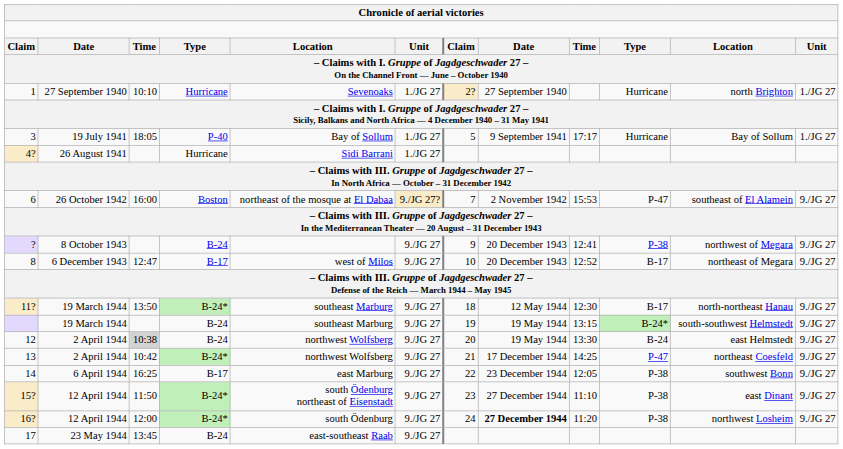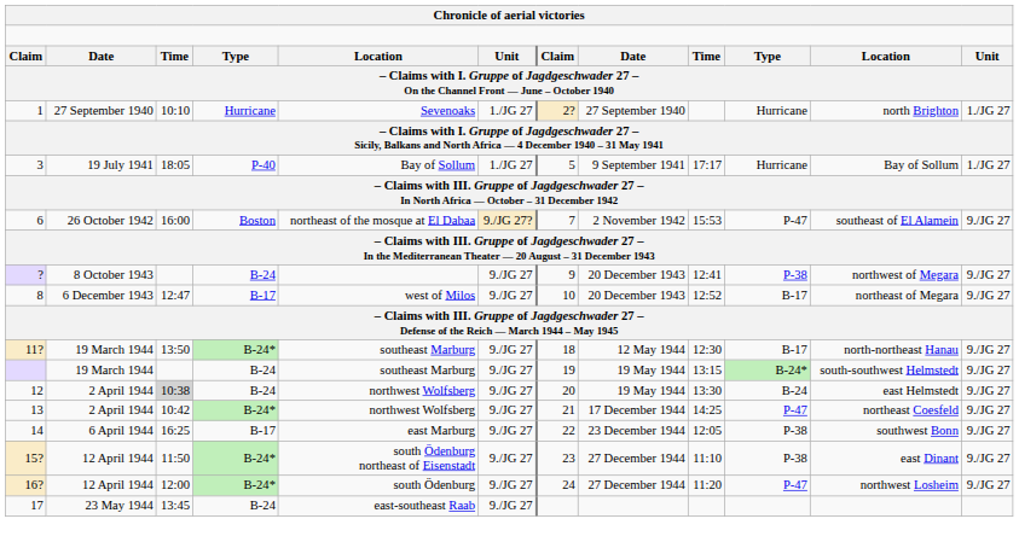- row: 4? | 26 August 1941 | Hurricane | Sidi Barrani | 1./JG 27
16? | column 8: bold -> normal
16? | column 10: P-38 -> P-47
